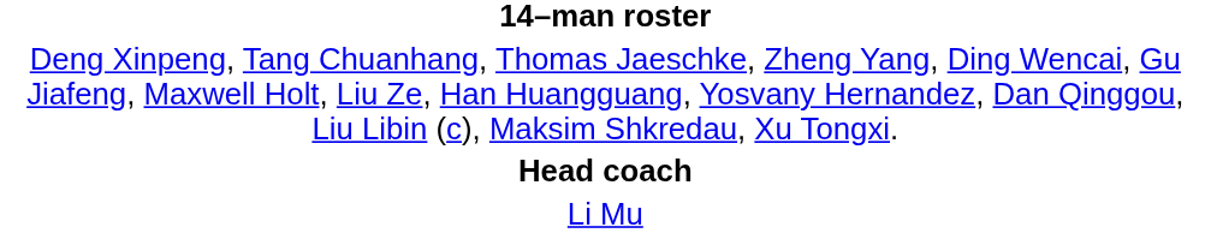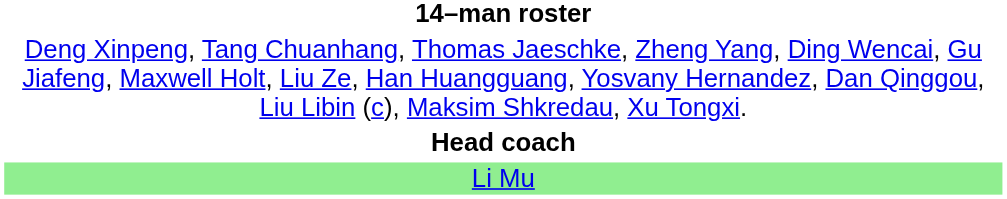row 4 | column 1: no background -> lightgreen background
